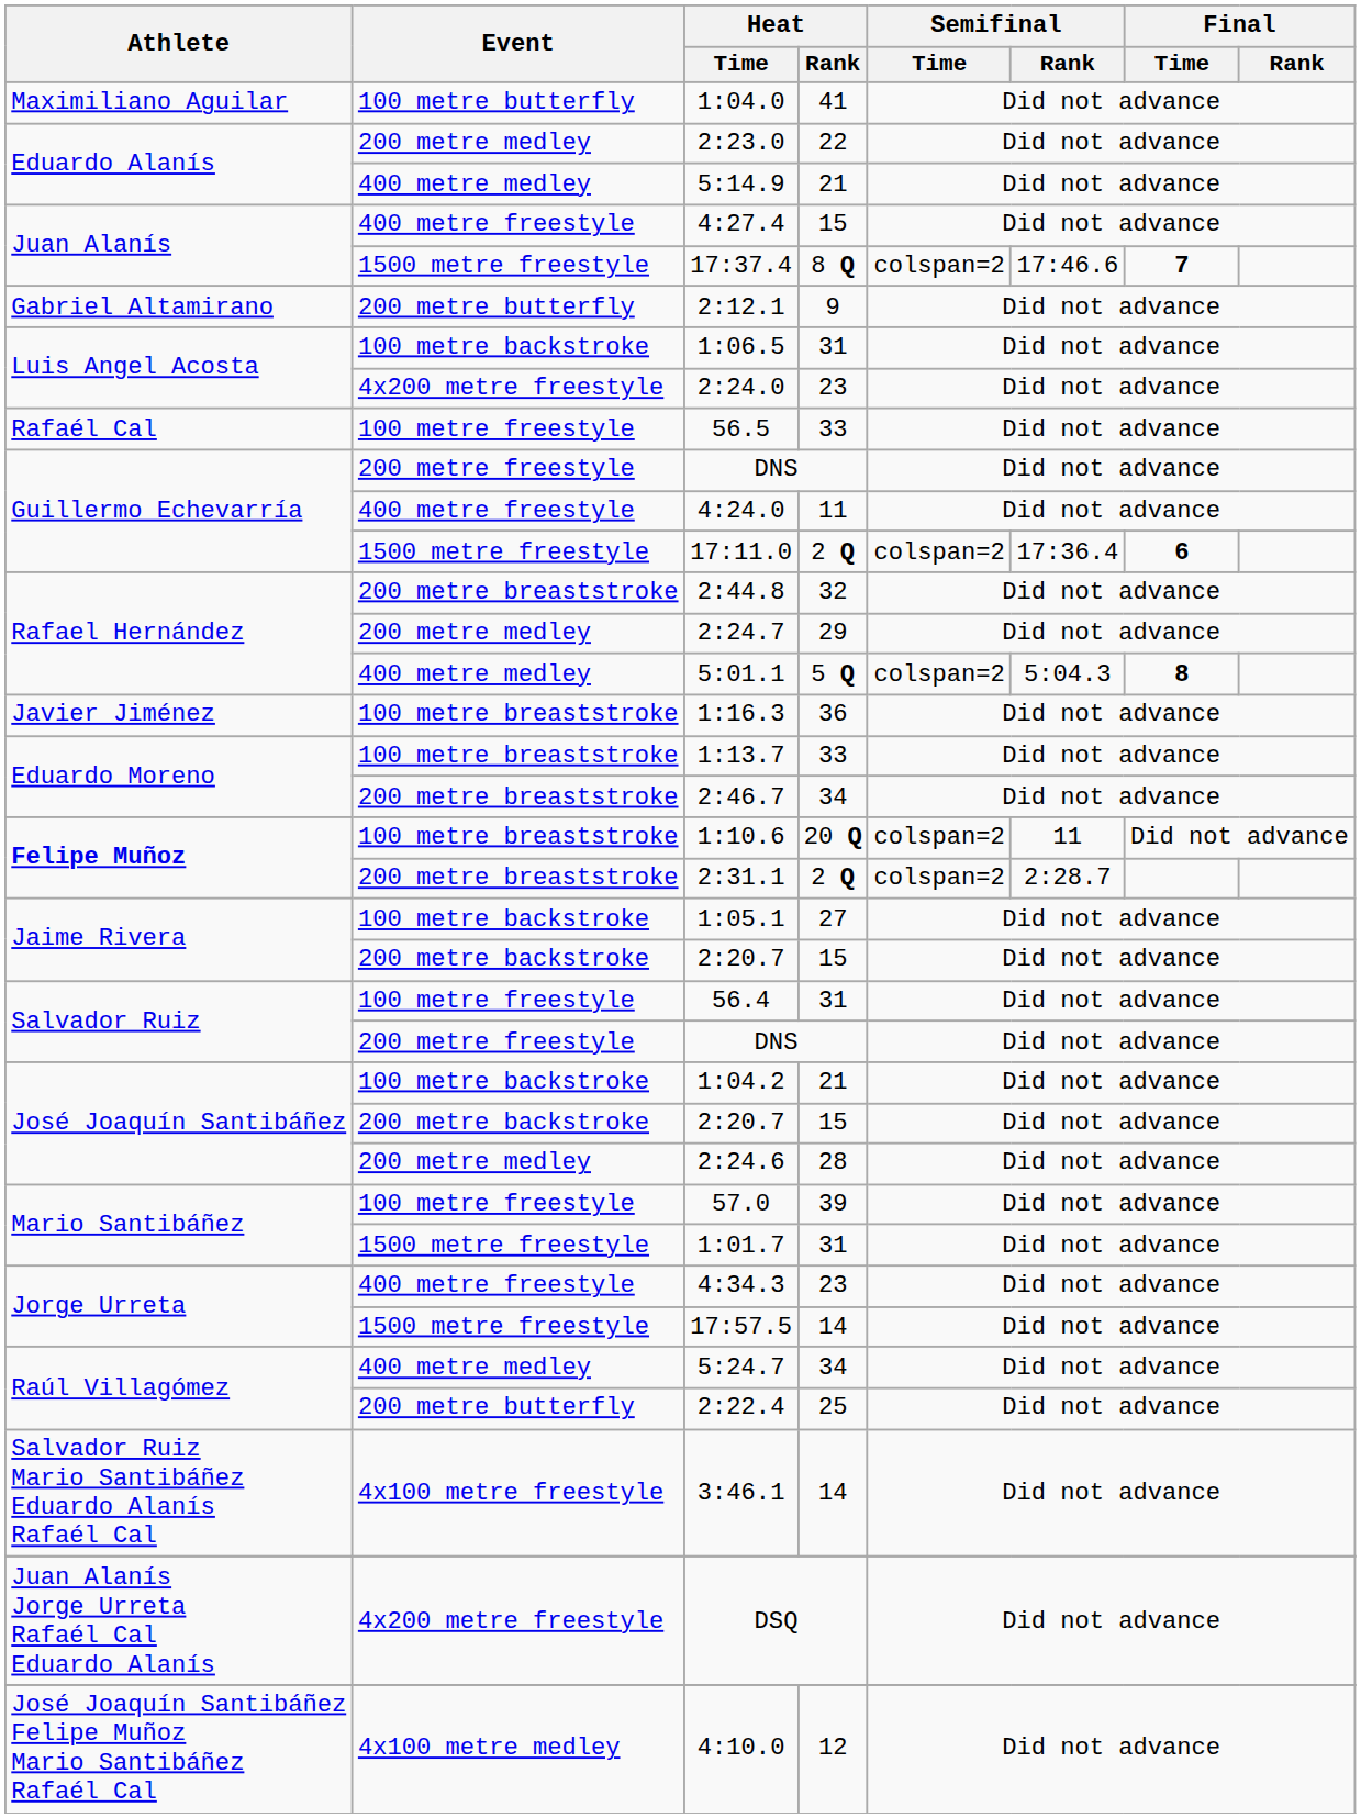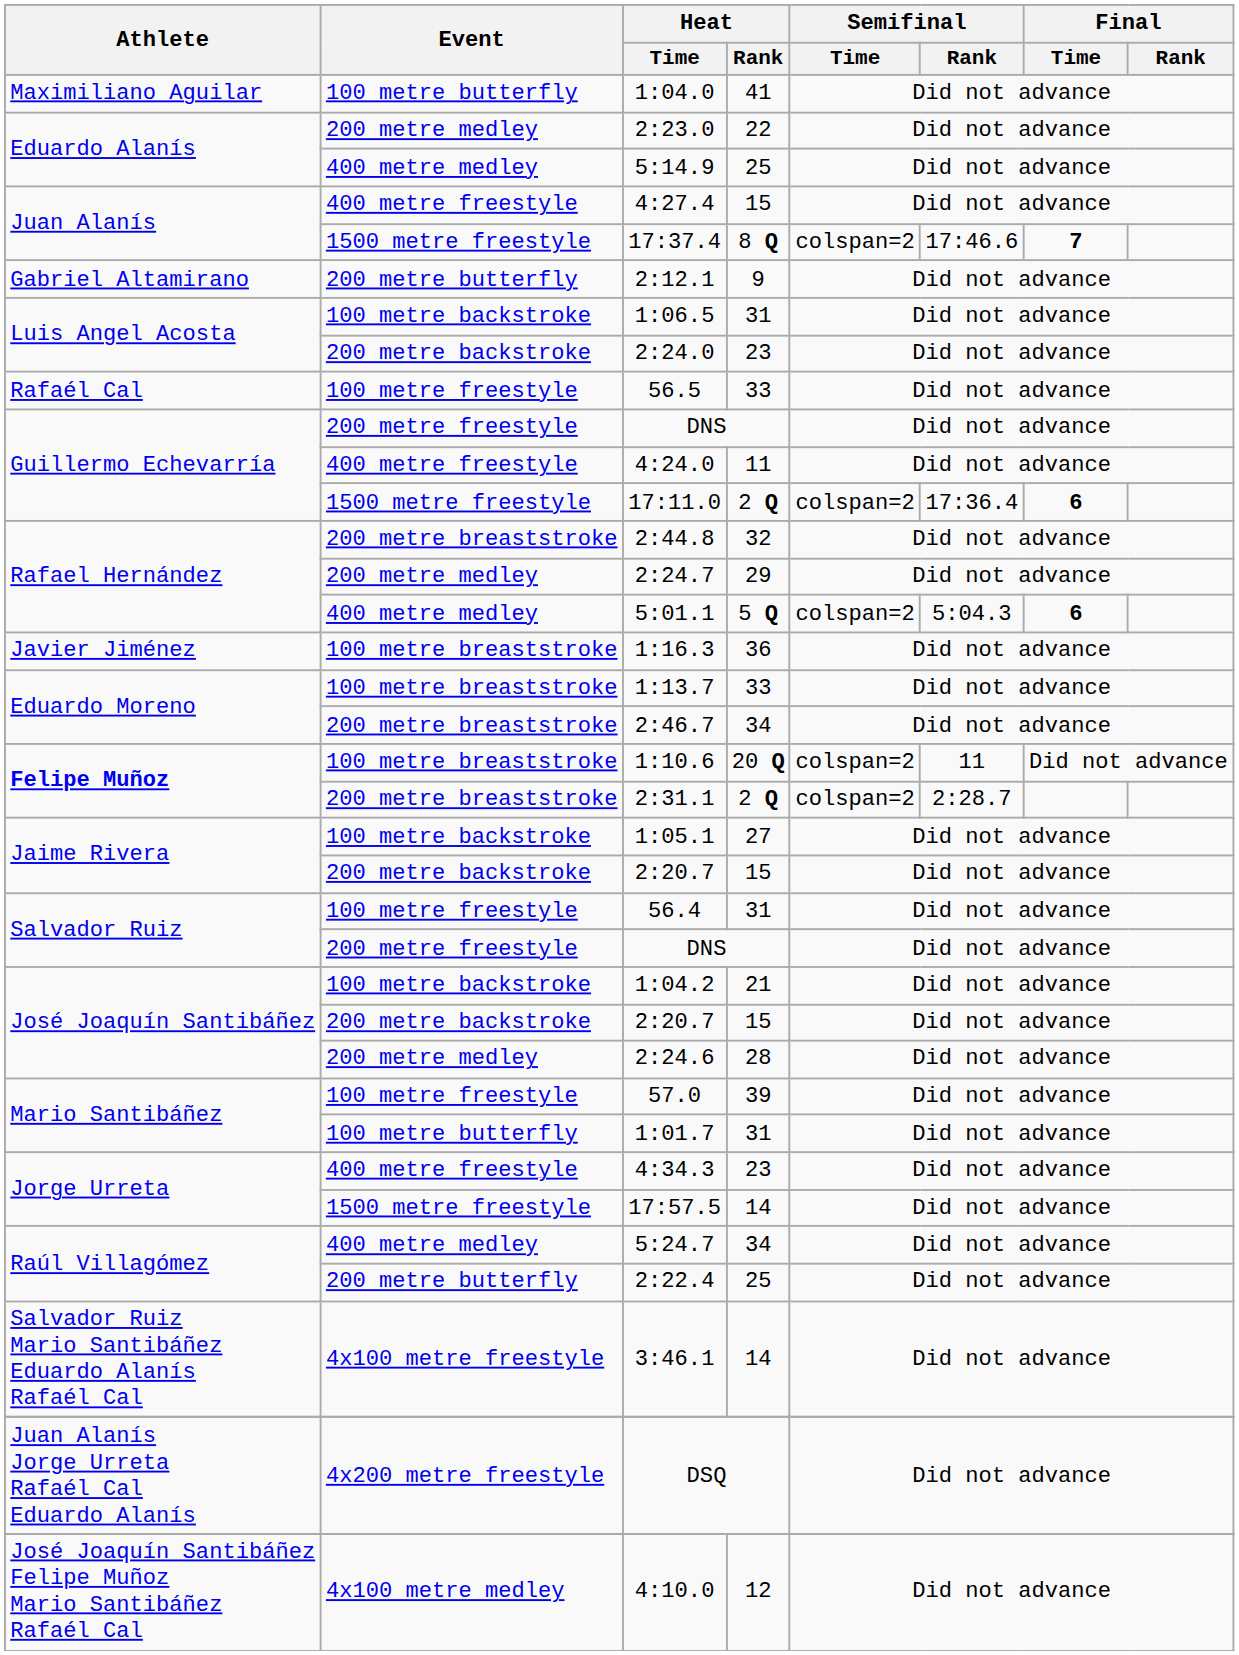5:14.9 | Heat / Rank: 21 -> 25
2:24.0 | Event: 4x200 metre freestyle -> 200 metre backstroke
5:01.1 | Final / Time: 8 -> 6
1:01.7 | Event: 1500 metre freestyle -> 100 metre butterfly
